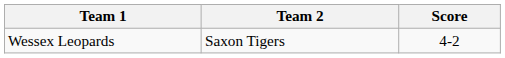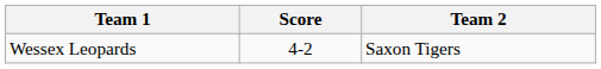columns swapped: Team 2 <-> Score
